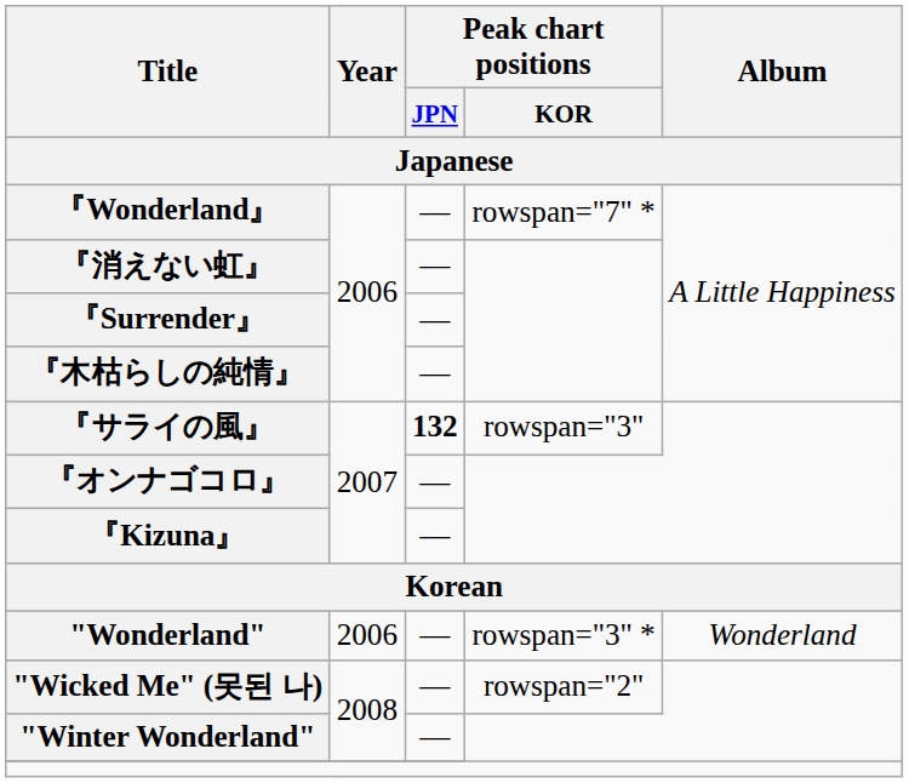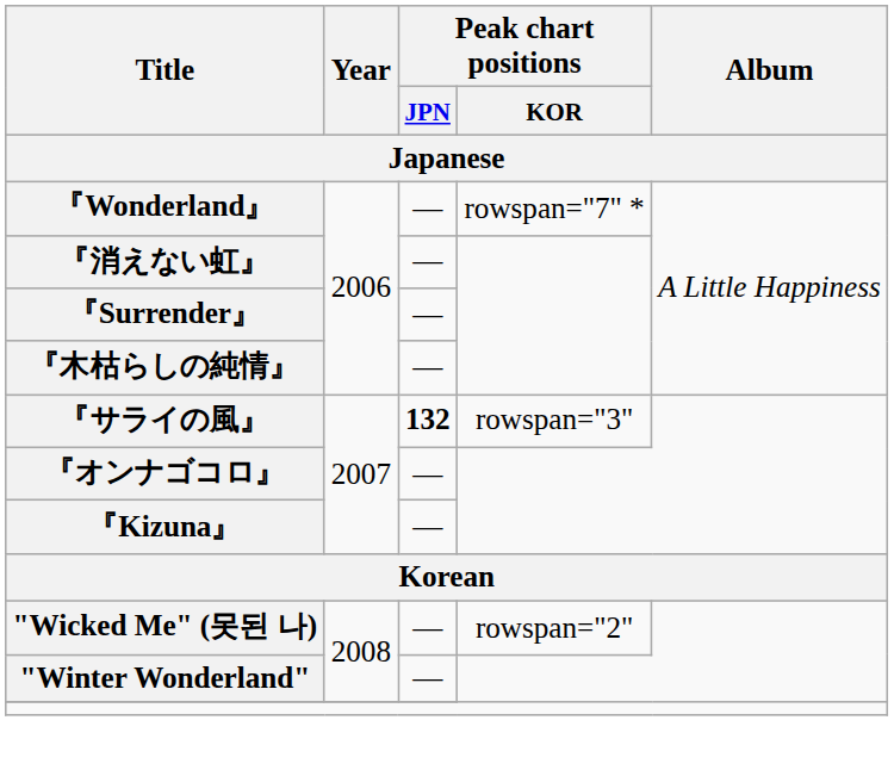- row: "Wonderland" | 2006 | — | rowspan="3" * | Wonderland
